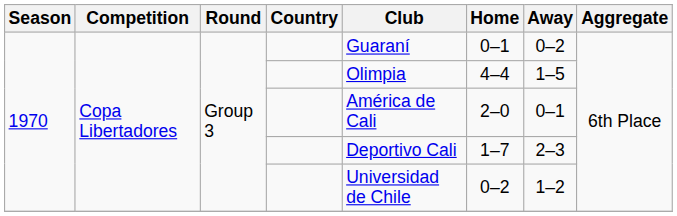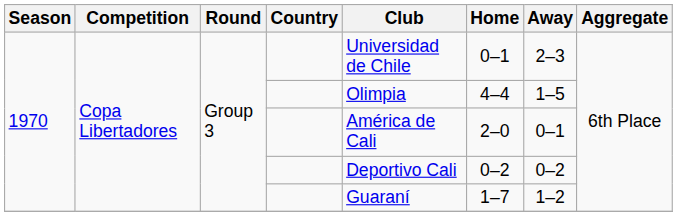row 2 | Club: Guaraní -> Universidad de Chile
row 2 | Away: 0–2 -> 2–3
row 5 | Home: 1–7 -> 0–2
row 5 | Away: 2–3 -> 0–2
row 6 | Club: Universidad de Chile -> Guaraní
row 6 | Home: 0–2 -> 1–7
